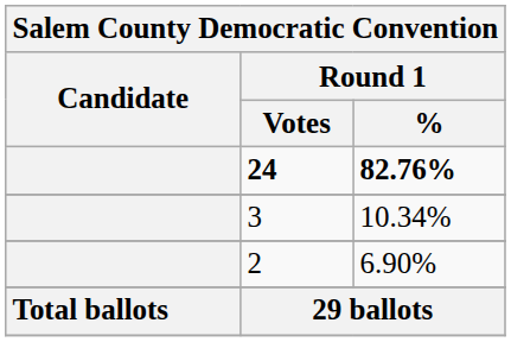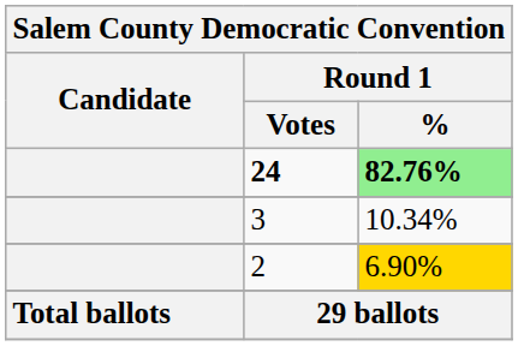24 | Round 1 / %: no background -> lightgreen background
2 | Round 1 / %: no background -> gold background
